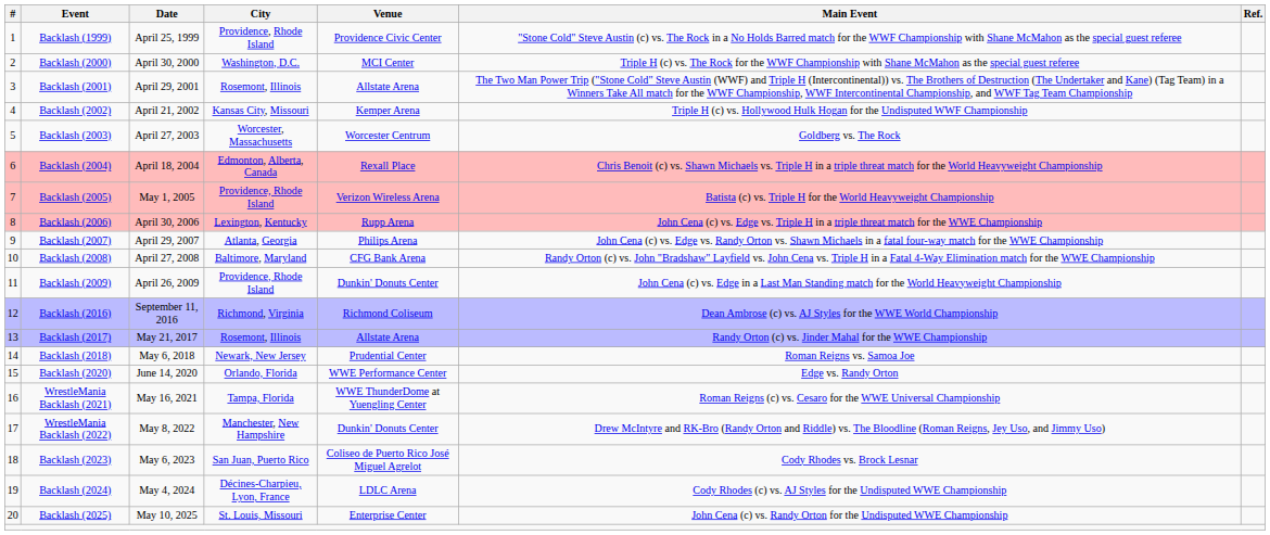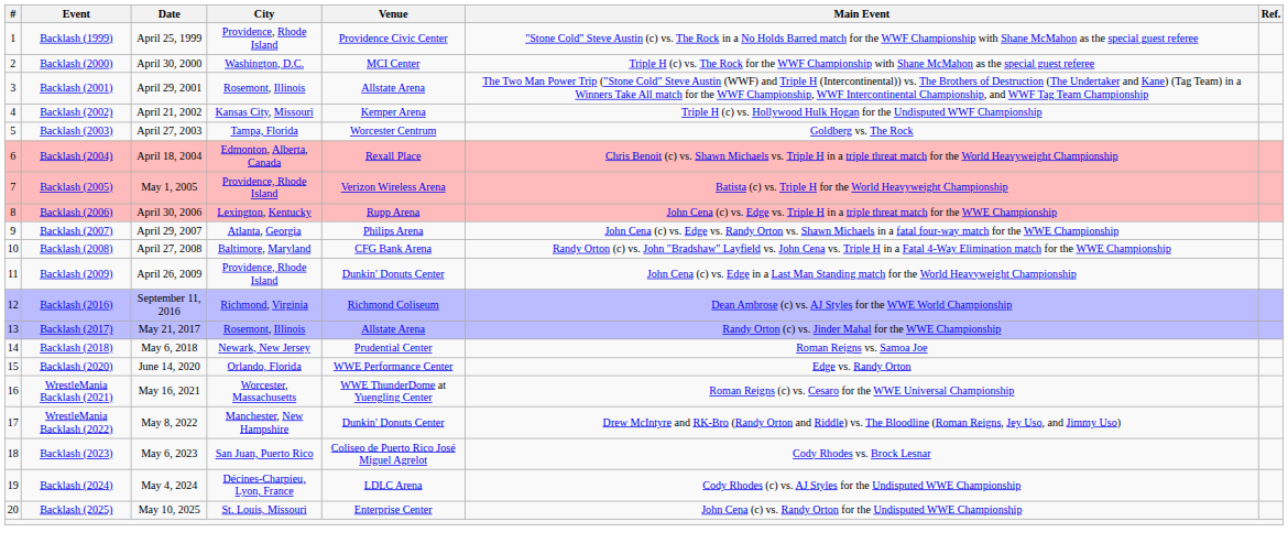Backlash (2003) | City: Worcester, Massachusetts -> Tampa, Florida
WrestleMania Backlash (2021) | City: Tampa, Florida -> Worcester, Massachusetts
